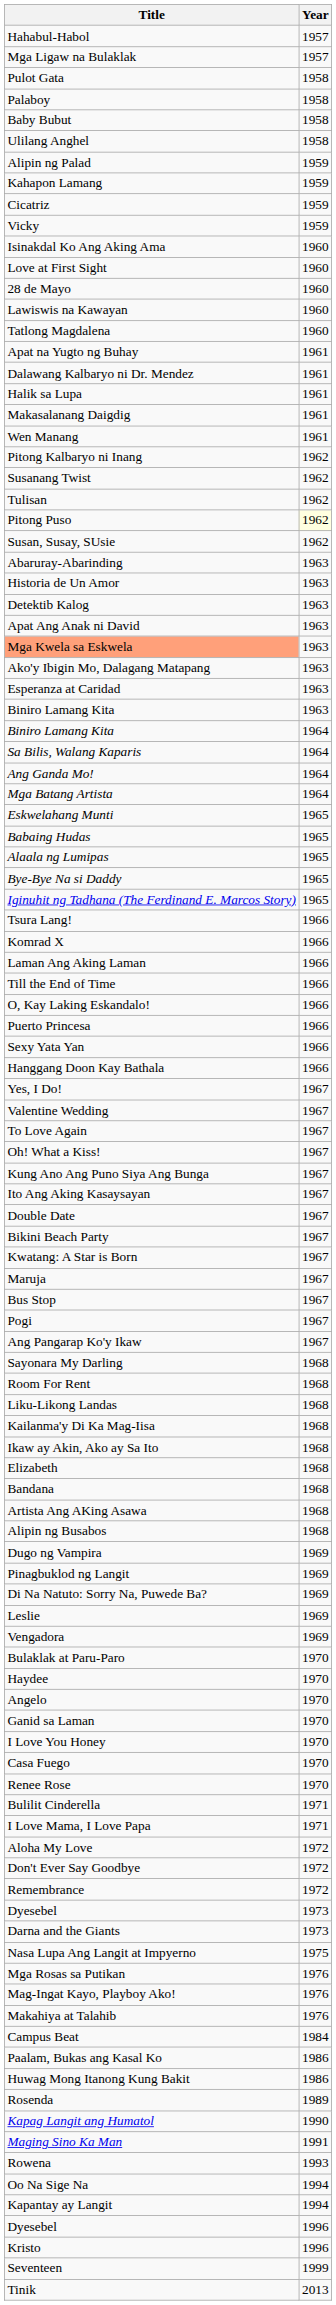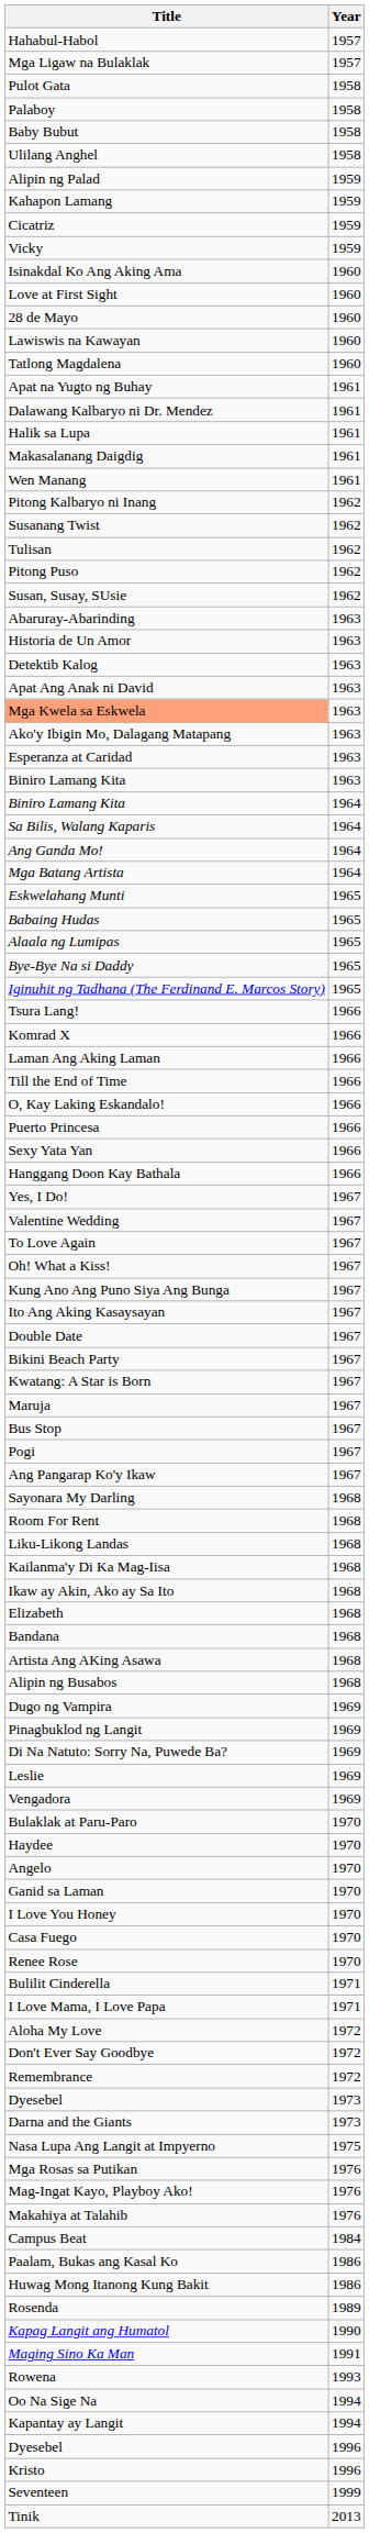row 25 | Year: lightyellow background -> no background
